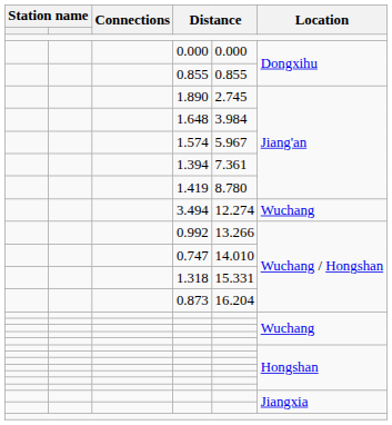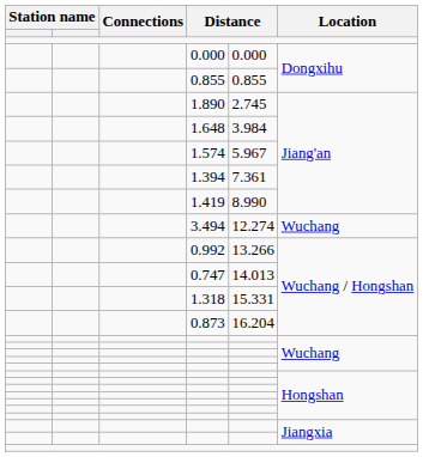1.419 | column 5: 8.780 -> 8.990
0.747 | column 5: 14.010 -> 14.013
